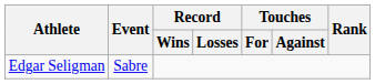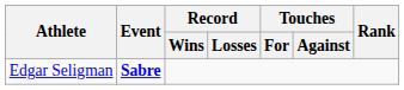Edgar Seligman | Event: normal -> bold
